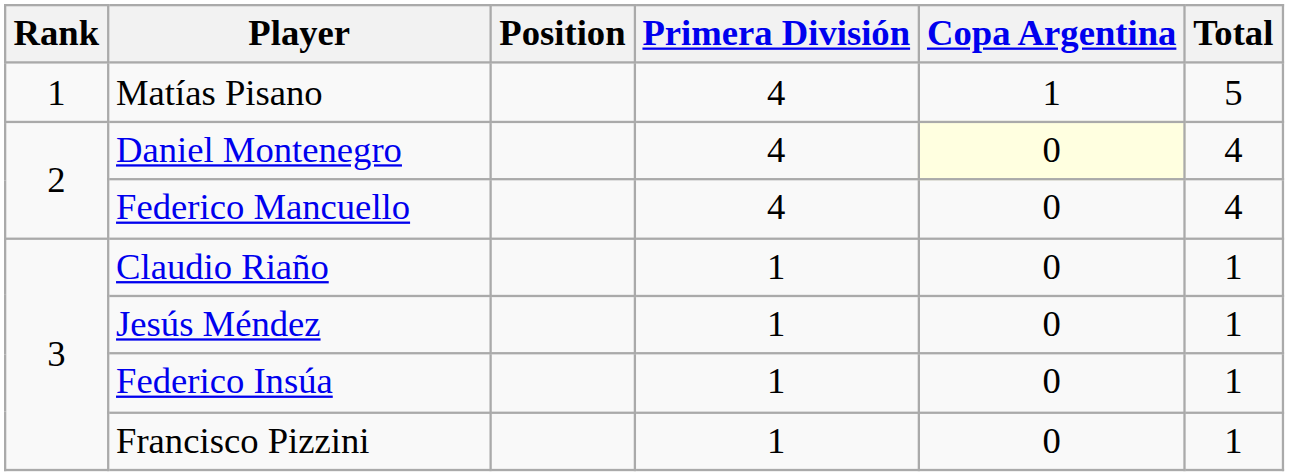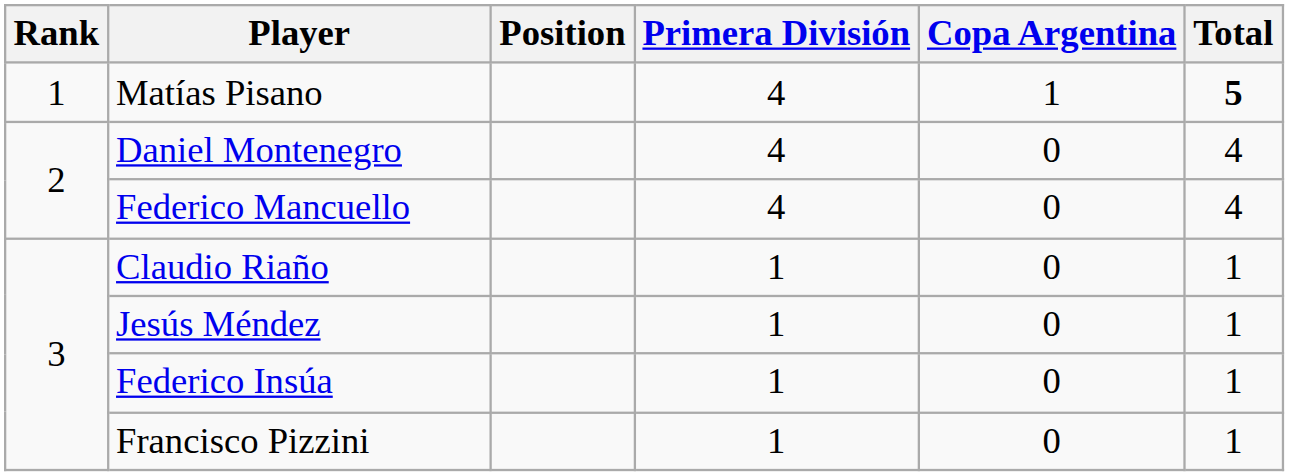Matías Pisano | Total: normal -> bold
Daniel Montenegro | Copa Argentina: lightyellow background -> no background
